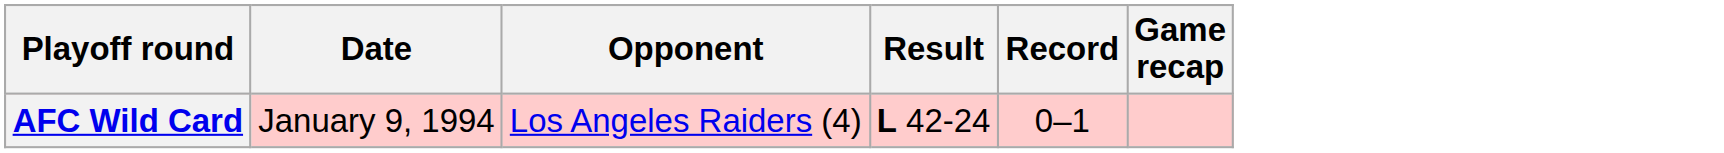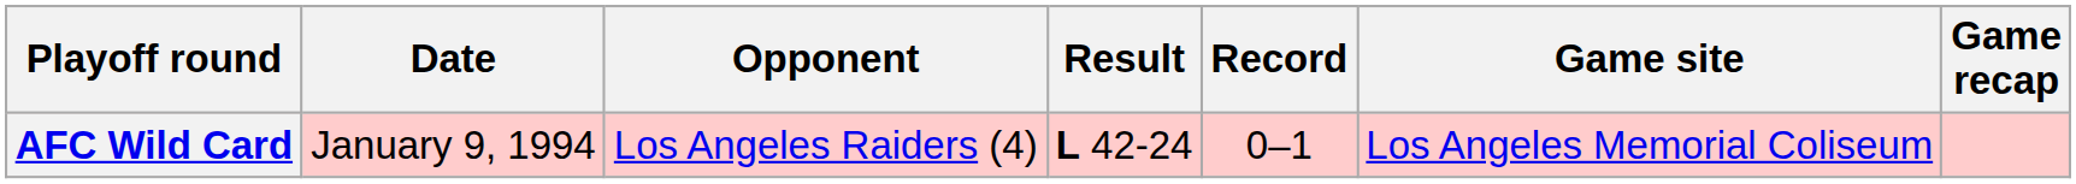+ column: Game site | Los Angeles Memorial Coliseum
